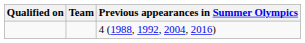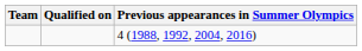columns swapped: Team <-> Qualified on
